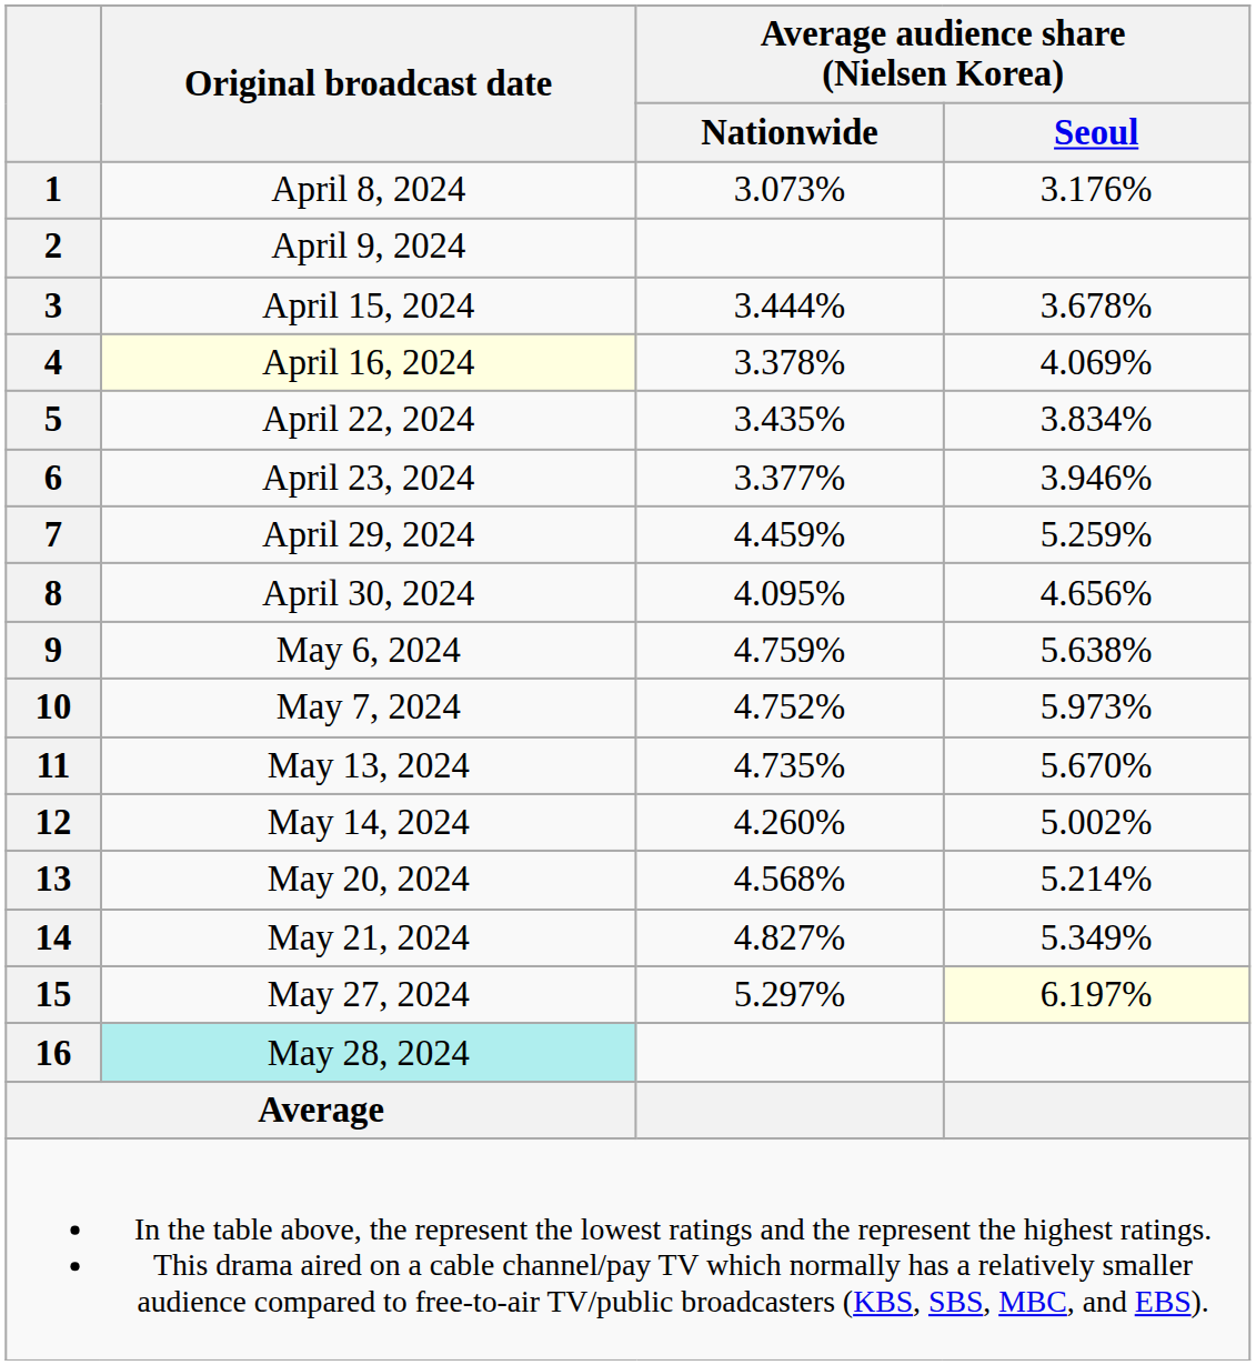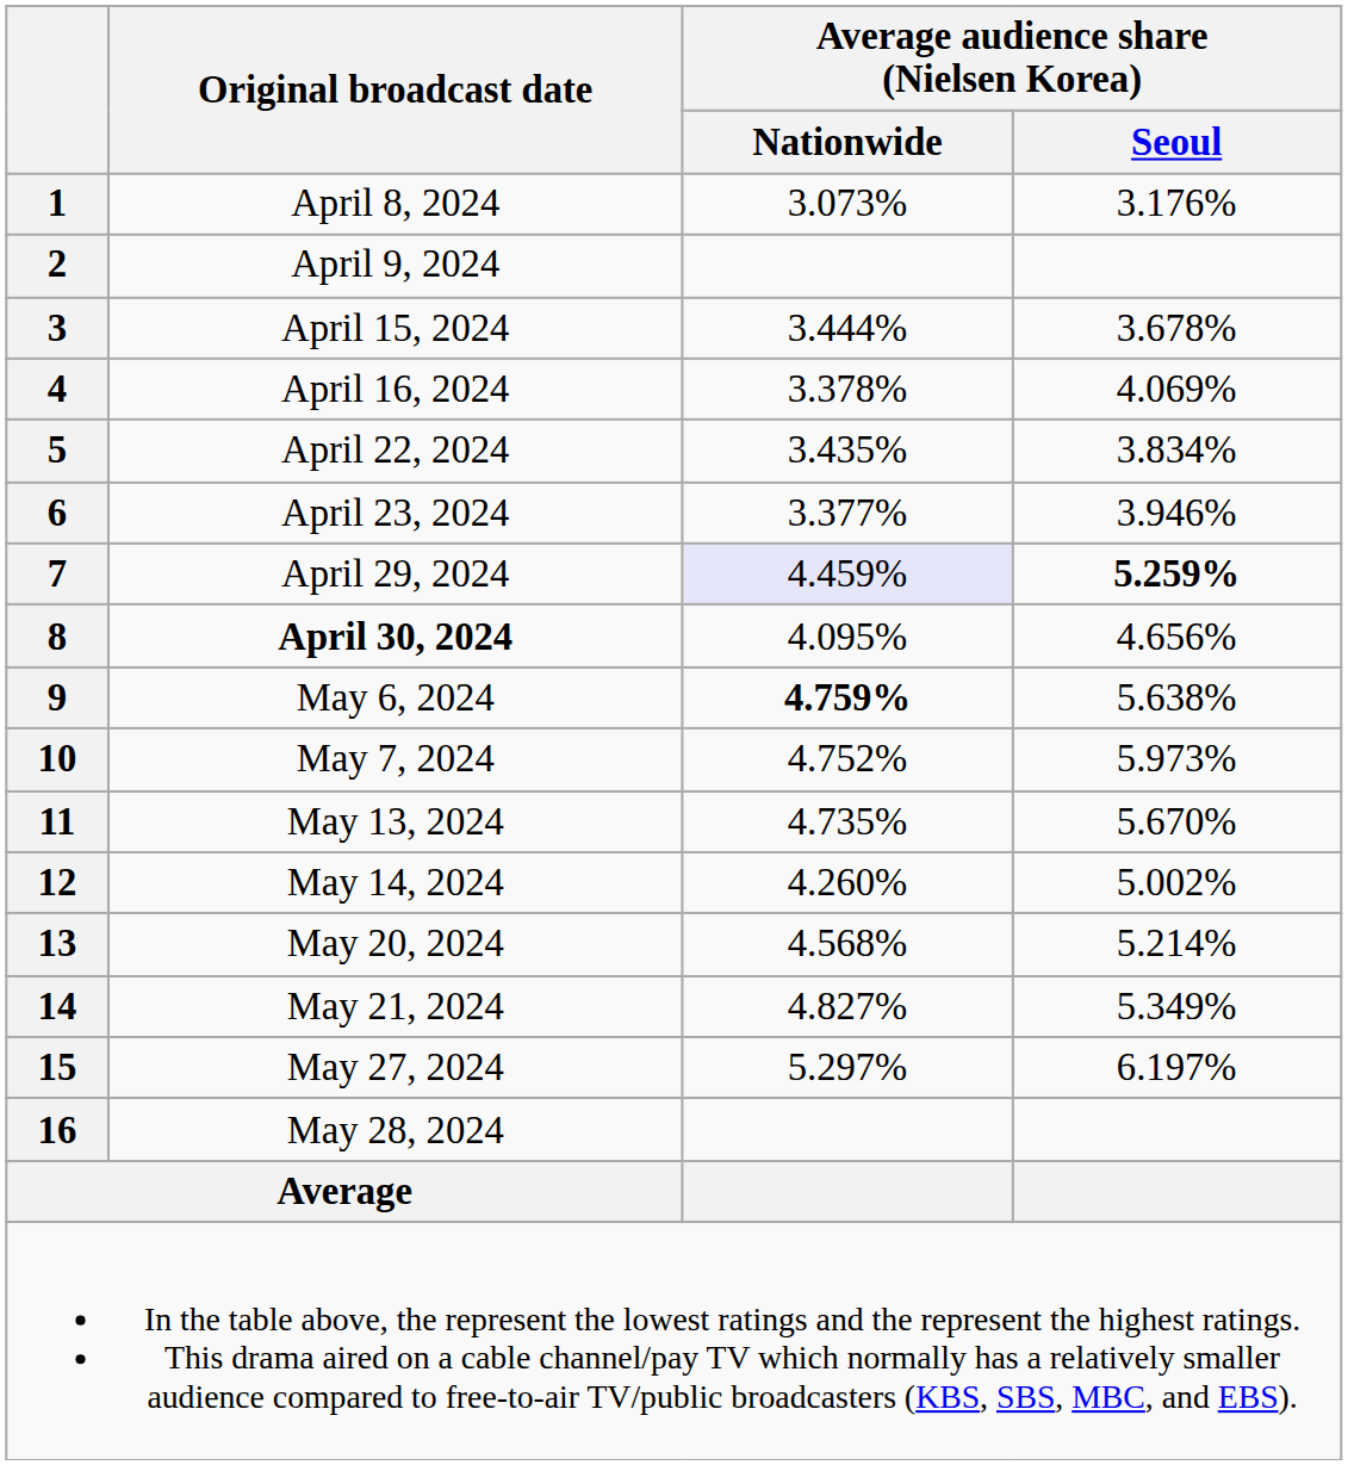4 | Original broadcast date: lightyellow background -> no background
7 | Average audience share (Nielsen Korea) / Nationwide: no background -> lavender background
7 | Average audience share (Nielsen Korea) / Seoul: normal -> bold
8 | Original broadcast date: normal -> bold
9 | Average audience share (Nielsen Korea) / Nationwide: normal -> bold
15 | Average audience share (Nielsen Korea) / Seoul: lightyellow background -> no background
16 | Original broadcast date: paleturquoise background -> no background
